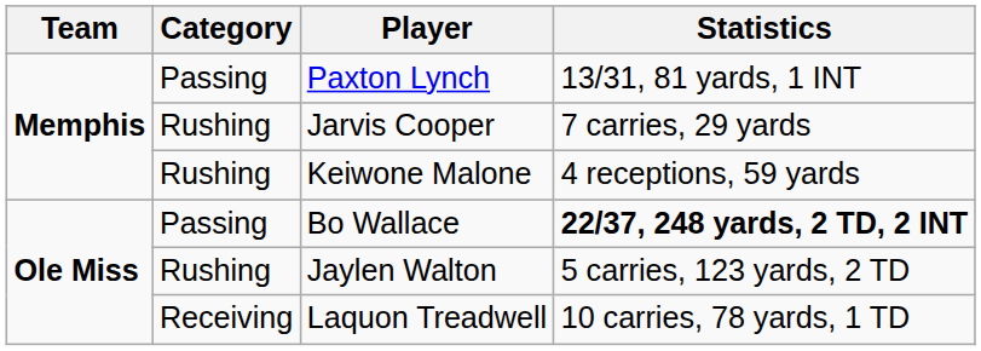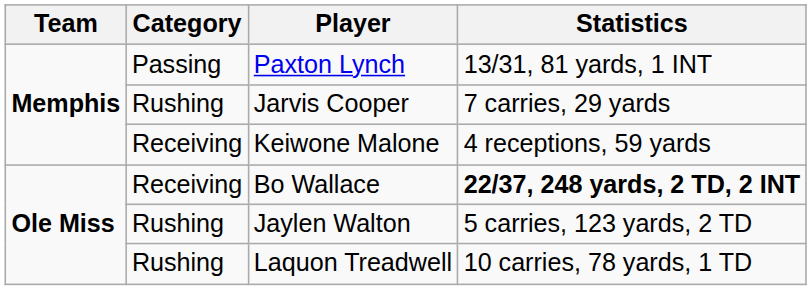Keiwone Malone | Category: Rushing -> Receiving
Bo Wallace | Category: Passing -> Receiving
Laquon Treadwell | Category: Receiving -> Rushing
